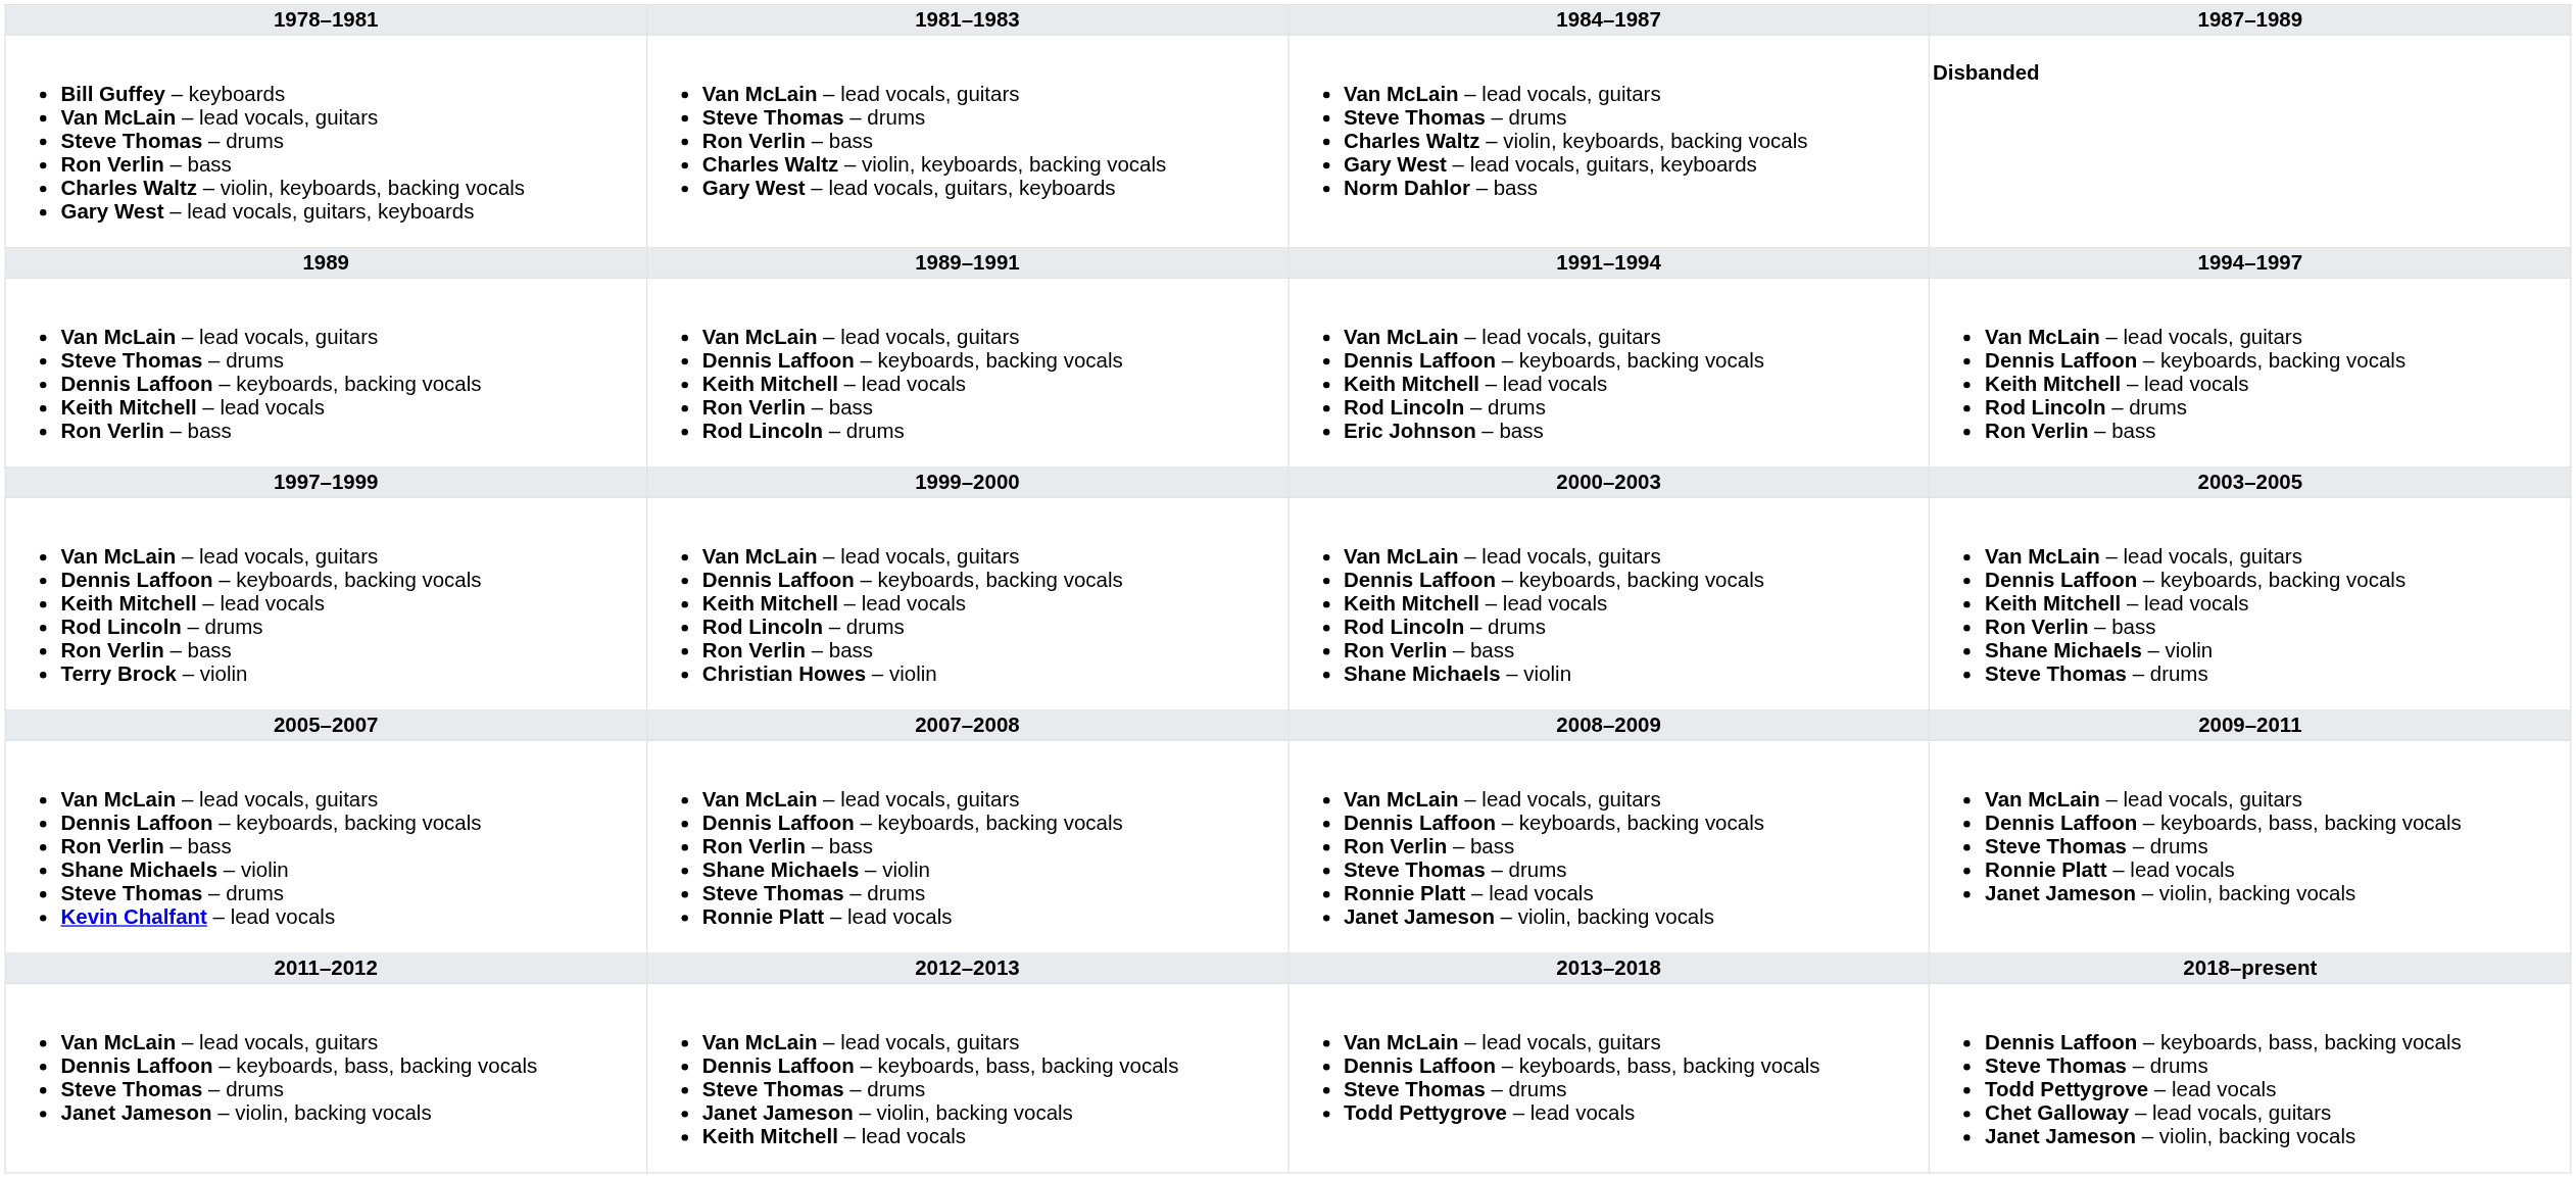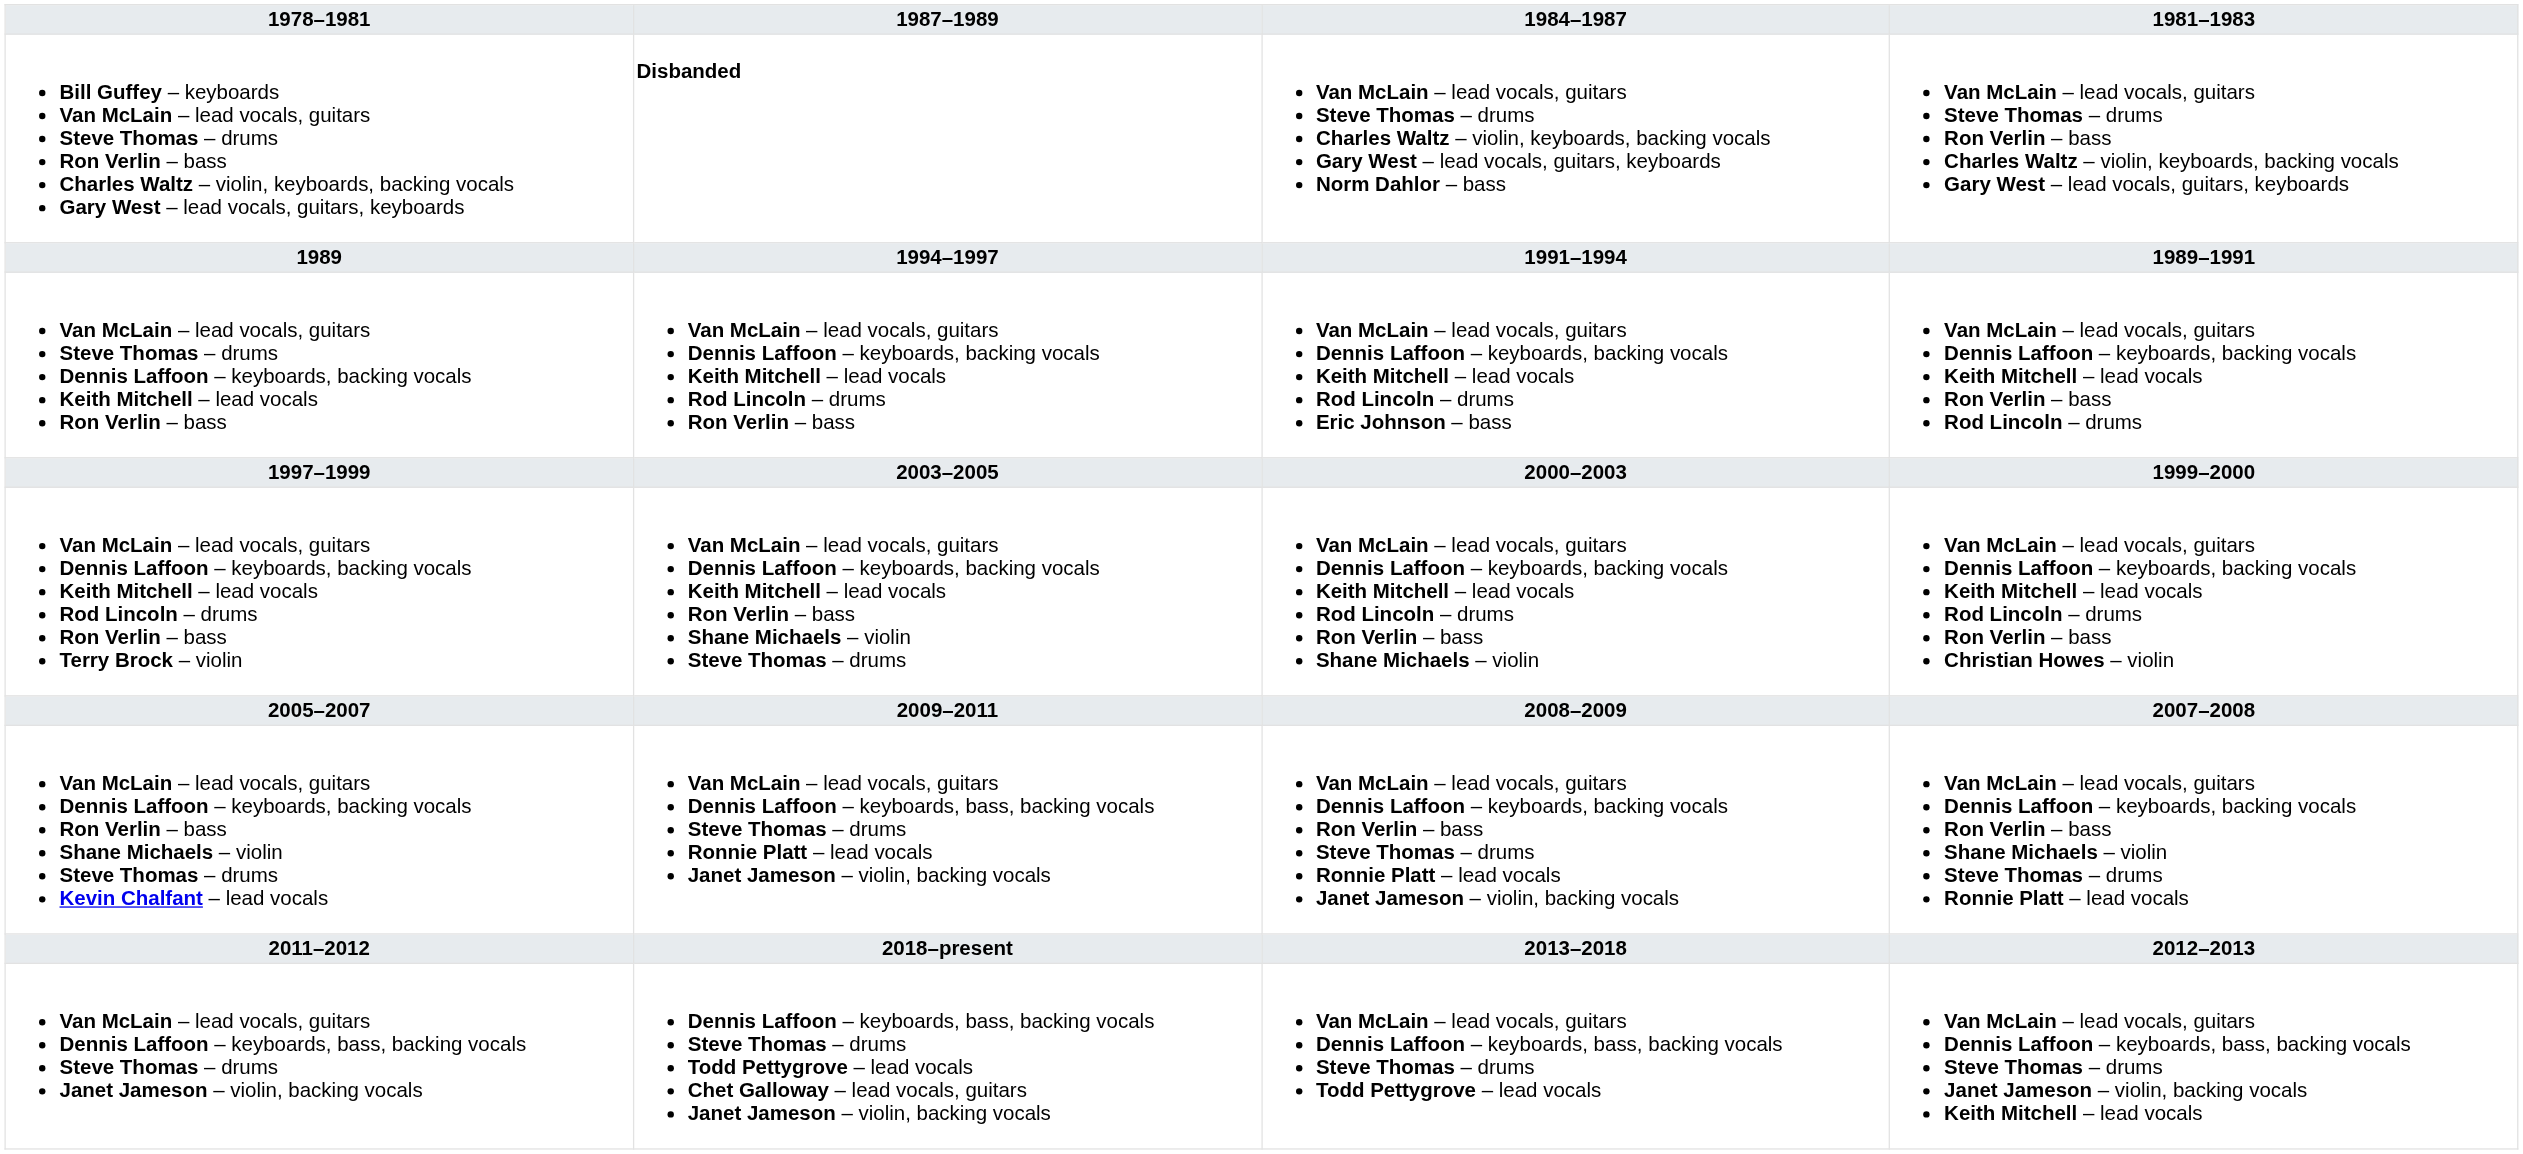columns swapped: 1981–1983 <-> 1987–1989
